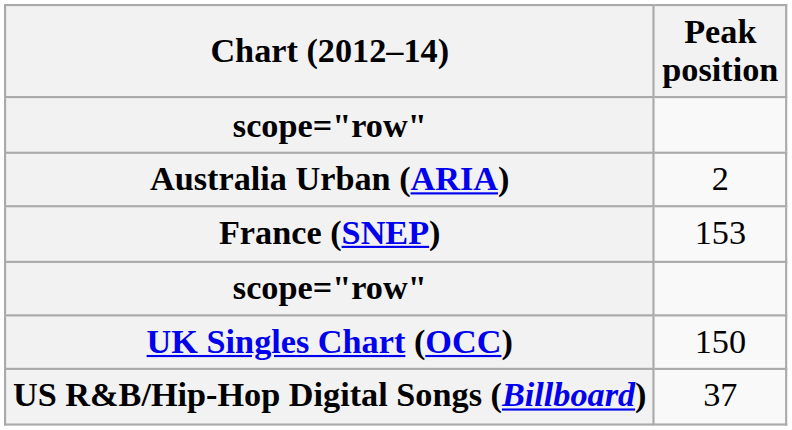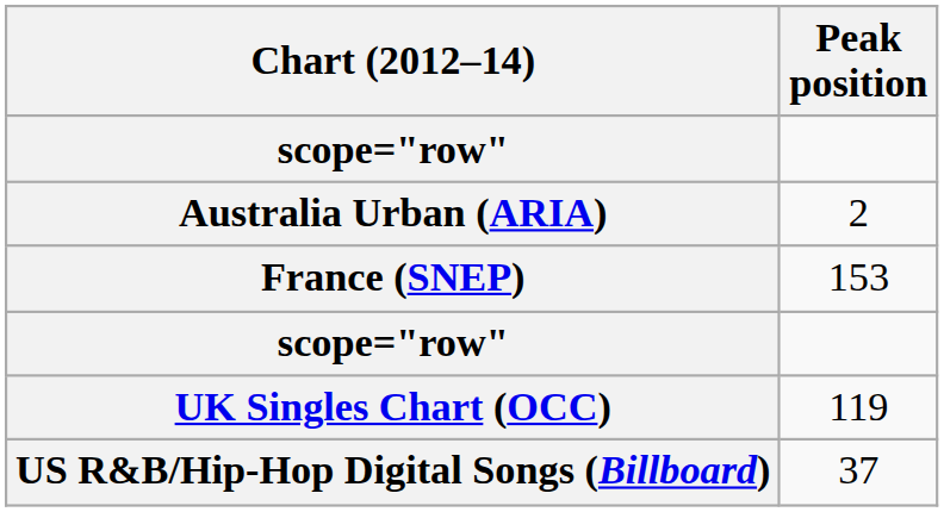UK Singles Chart (OCC) | Peak position: 150 -> 119
